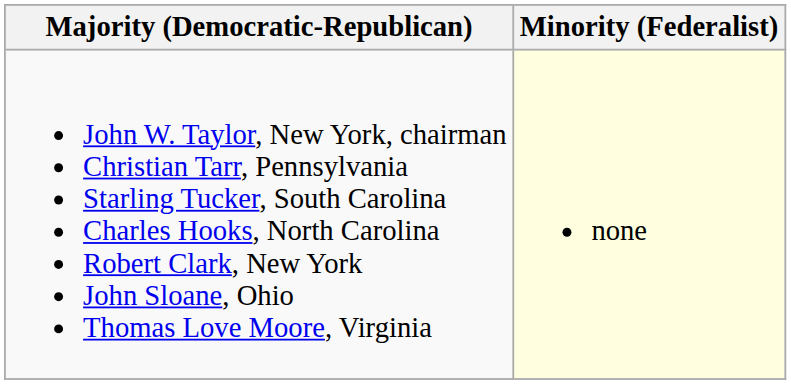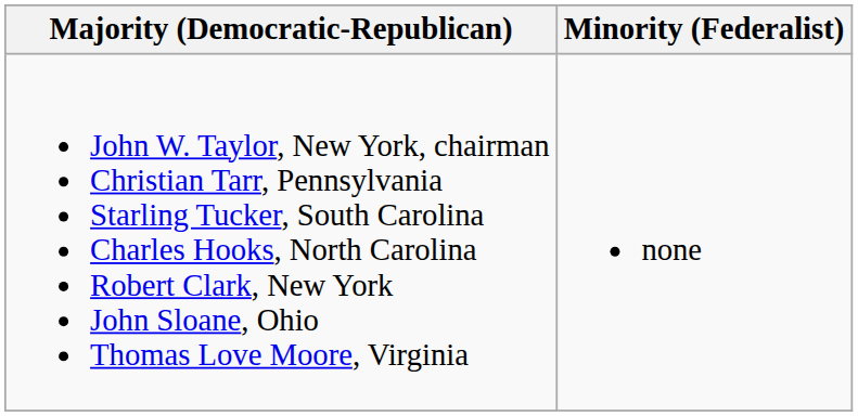row 2 | Minority (Federalist): lightyellow background -> no background
